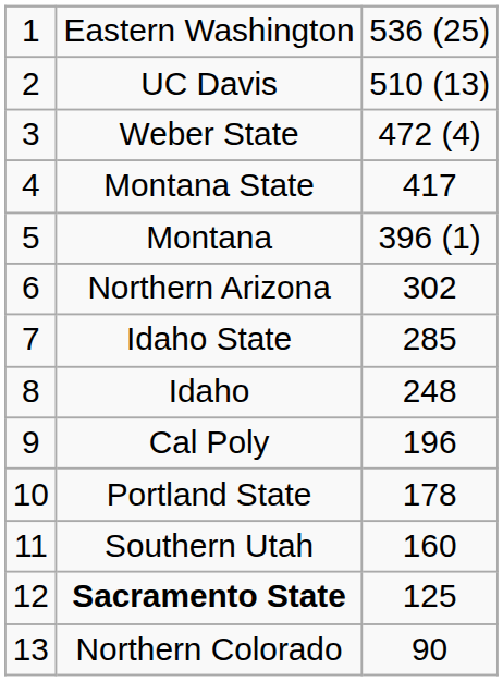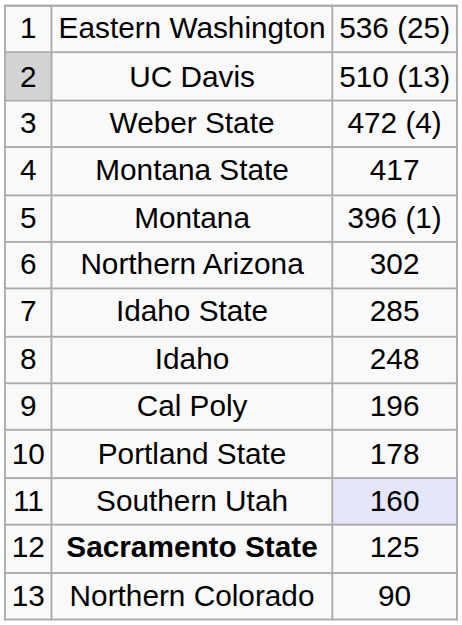UC Davis | column 1: no background -> lightgrey background
Southern Utah | column 3: no background -> lavender background
